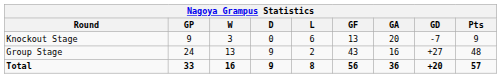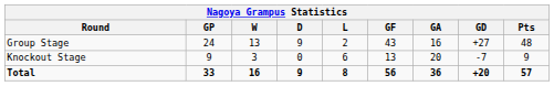rows swapped: Group Stage <-> Knockout Stage
